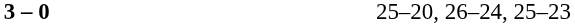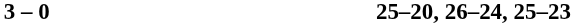row 1 | column 2: normal -> bold
